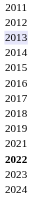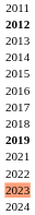2012 | column 1: normal -> bold
2013 | column 1: lavender background -> no background
2019 | column 1: normal -> bold
2022 | column 1: bold -> normal
2023 | column 1: no background -> lightsalmon background
